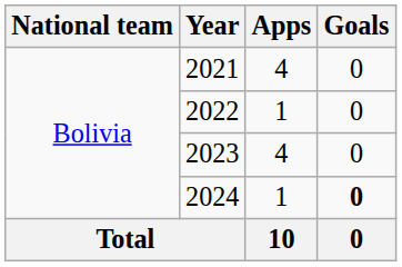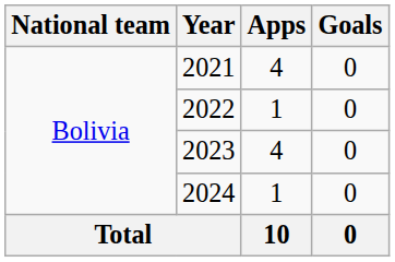2024 | Goals: bold -> normal
